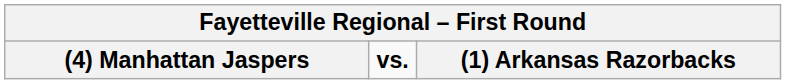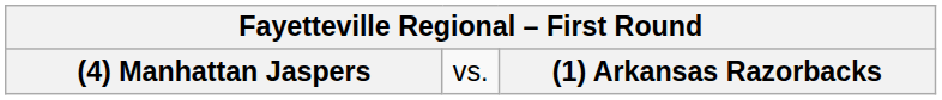(4) Manhattan Jaspers | column 2: bold -> normal
